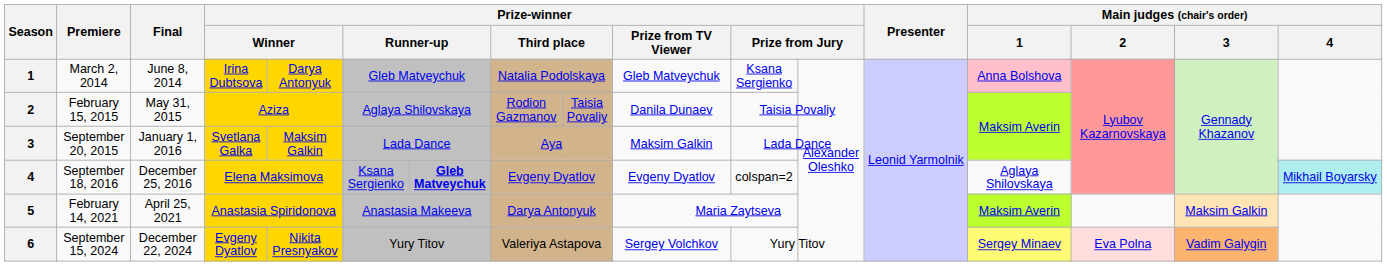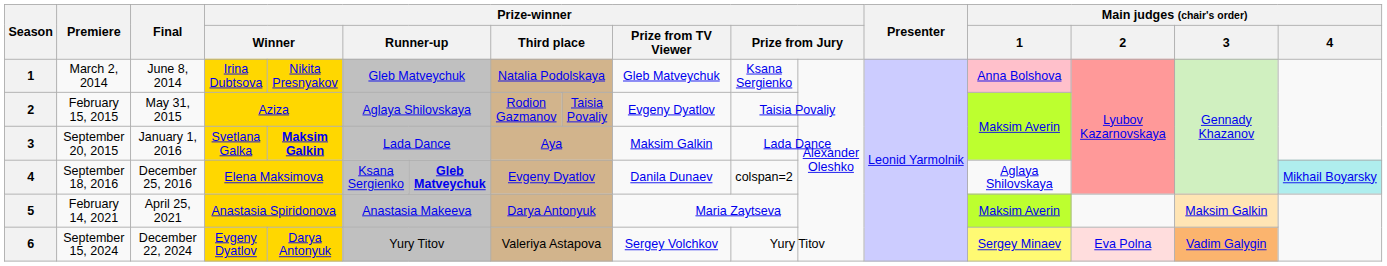March 2, 2014 | column 5: Darya Antonyuk -> Nikita Presnyakov
February 15, 2015 | Prize-winner / Prize from TV Viewer: Danila Dunaev -> Evgeny Dyatlov
September 20, 2015 | column 5: normal -> bold
September 18, 2016 | Prize-winner / Prize from TV Viewer: Evgeny Dyatlov -> Danila Dunaev
September 15, 2024 | column 5: Nikita Presnyakov -> Darya Antonyuk
